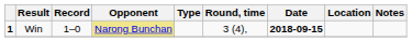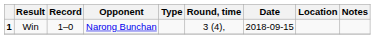Win | Opponent: khaki background -> no background
Win | Date: bold -> normal
